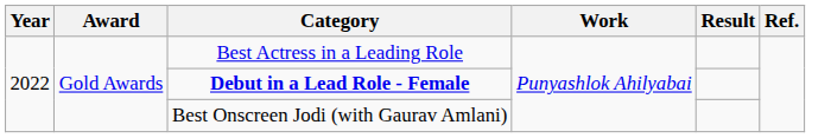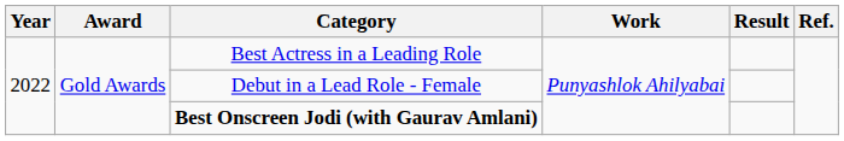Debut in a Lead Role - Female | Category: bold -> normal
Best Onscreen Jodi (with Gaurav Amlani) | Category: normal -> bold
